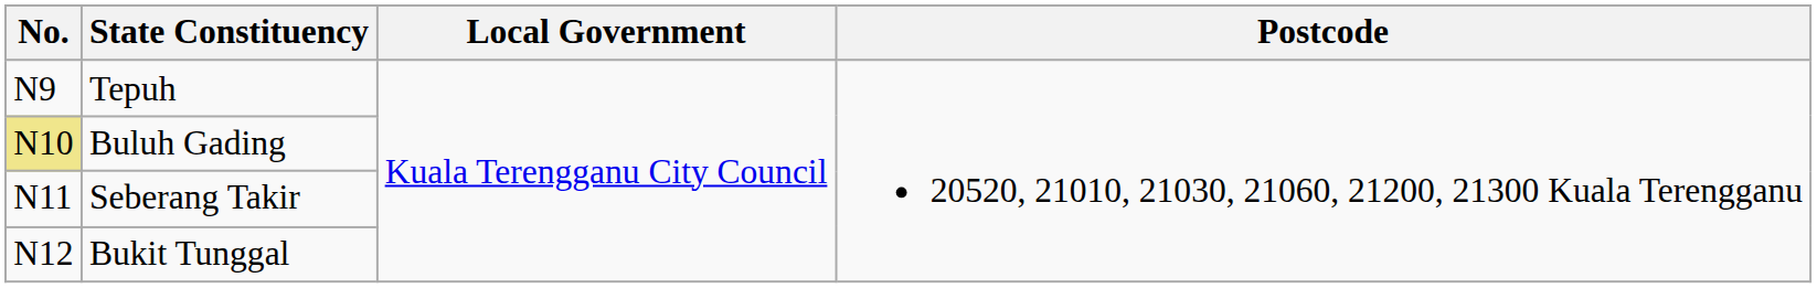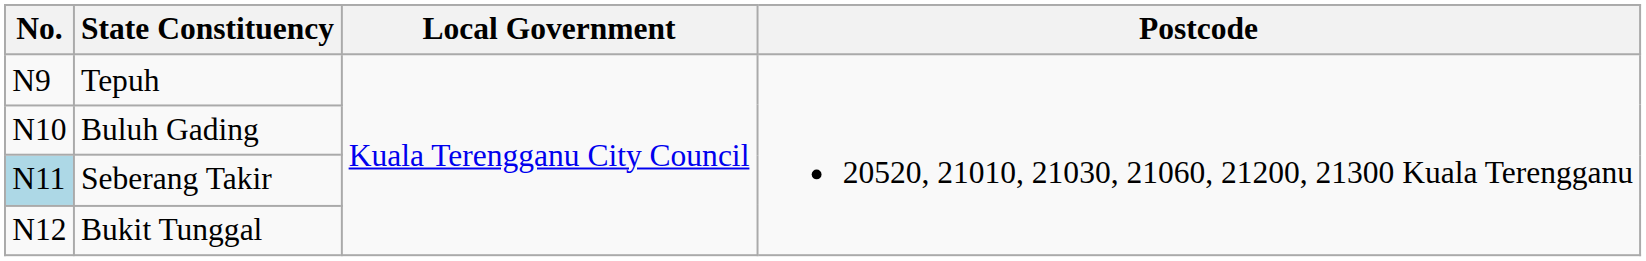Buluh Gading | No.: khaki background -> no background
Seberang Takir | No.: no background -> lightblue background
